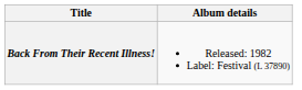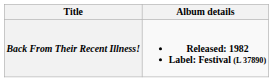Back From Their Recent Illness! | Album details: normal -> bold
